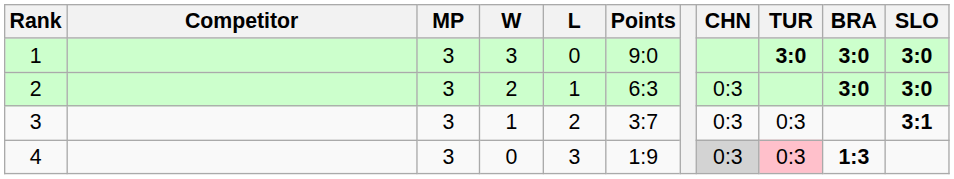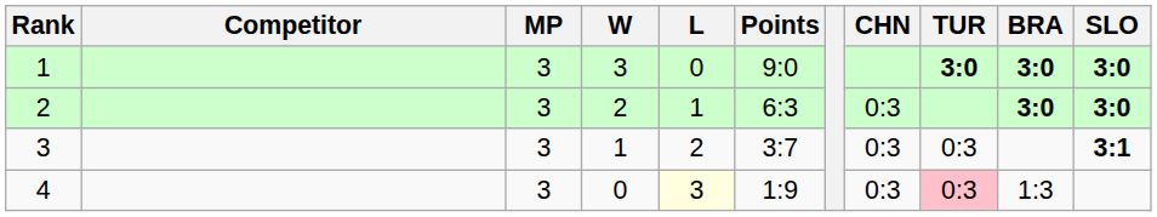4 | L: no background -> lightyellow background
4 | CHN: lightgrey background -> no background
4 | BRA: bold -> normal
